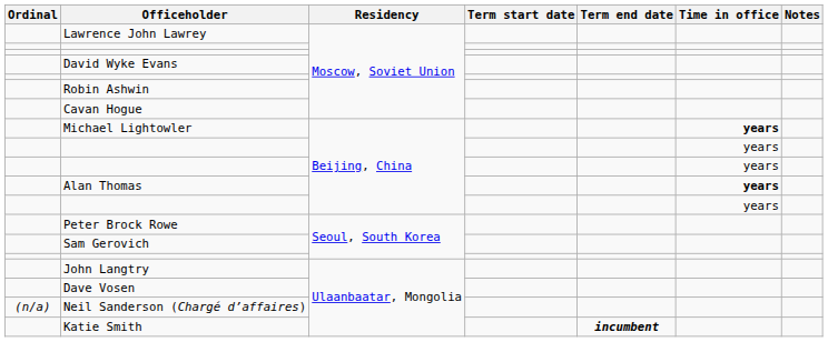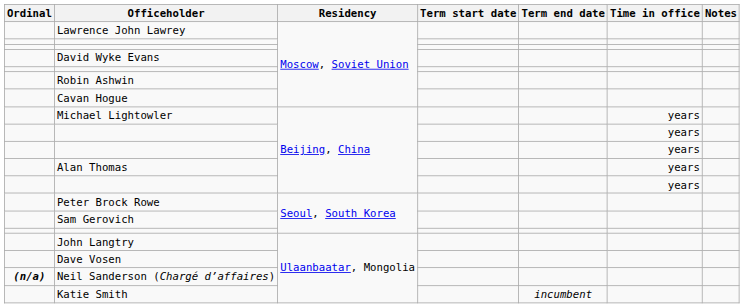Michael Lightowler | Time in office: bold -> normal
Alan Thomas | Time in office: bold -> normal
Neil Sanderson (Chargé d’affaires) | Ordinal: normal -> bold
Katie Smith | Term end date: bold -> normal
